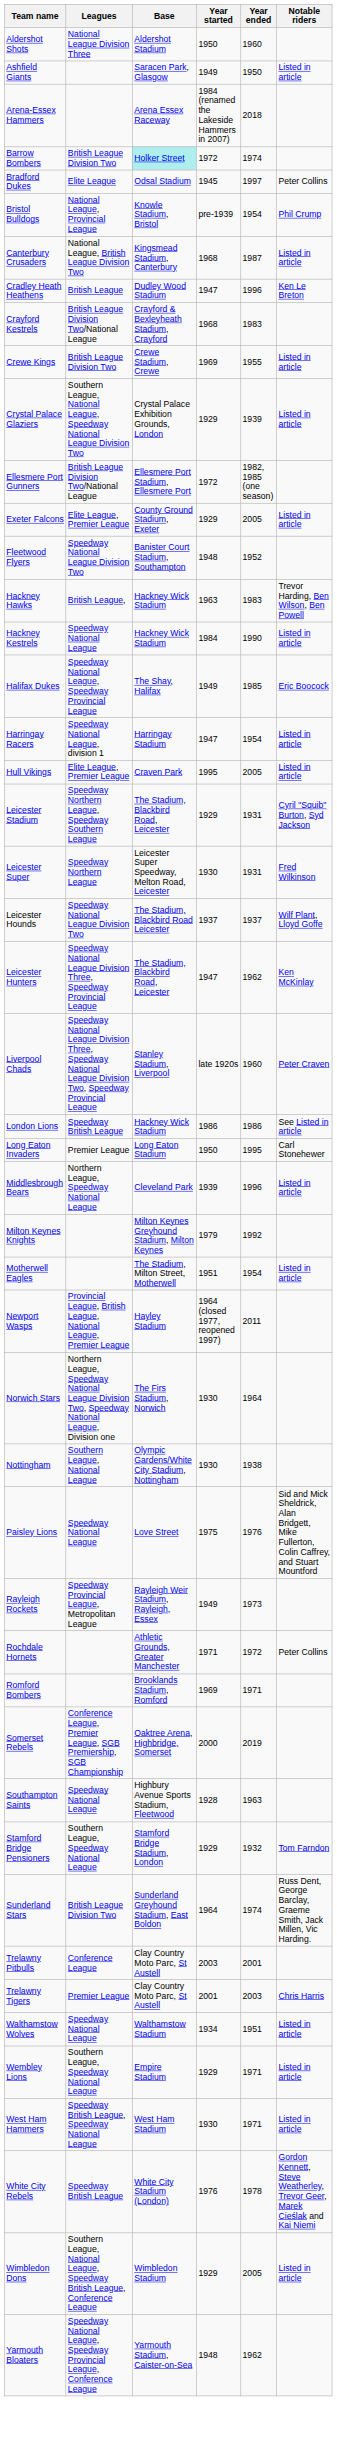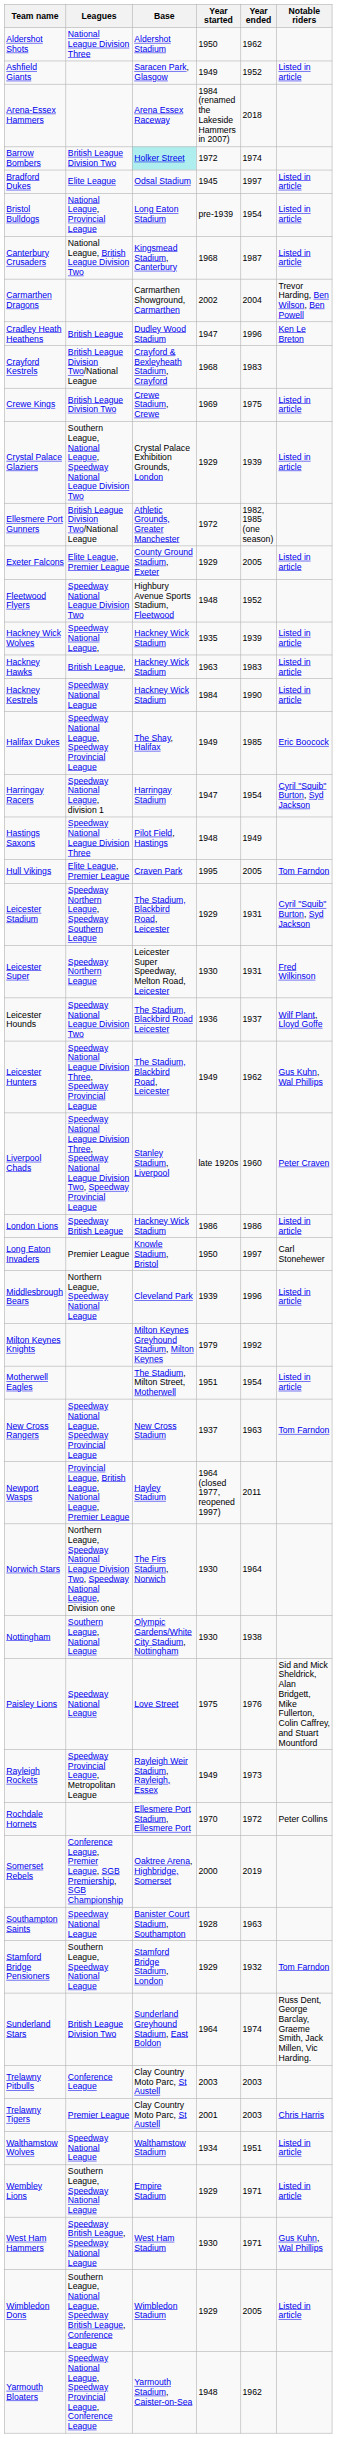Aldershot Shots | Year ended: 1960 -> 1962
Ashfield Giants | Year ended: 1950 -> 1952
Bradford Dukes | Notable riders: Peter Collins -> Listed in article
Bristol Bulldogs | Base: Knowle Stadium, Bristol -> Long Eaton Stadium
Bristol Bulldogs | Notable riders: Phil Crump -> Listed in article
+ row: Carmarthen Dragons | Carmarthen Showground, Carmarthen | 2002 | 2004 | Trevor Harding, Ben Wilson, Ben Powell
Crewe Kings | Year ended: 1955 -> 1975
Ellesmere Port Gunners | Base: Ellesmere Port Stadium, Ellesmere Port -> Athletic Grounds, Greater Manchester
Fleetwood Flyers | Base: Banister Court Stadium, Southampton -> Highbury Avenue Sports Stadium, Fleetwood
+ row: Hackney Wick Wolves | Speedway National League, | Hackney Wick Stadium | 1935 | 1939 | Listed in article
Hackney Hawks | Notable riders: Trevor Harding, Ben Wilson, Ben Powell -> Listed in article
Harringay Racers | Notable riders: Listed in article -> Cyril "Squib" Burton, Syd Jackson
+ row: Hastings Saxons | Speedway National League Division Three | Pilot Field, Hastings | 1948 | 1949
Hull Vikings | Notable riders: Listed in article -> Tom Farndon
Leicester Hounds | Year started: 1937 -> 1936
Leicester Hunters | Year started: 1947 -> 1949
Leicester Hunters | Notable riders: Ken McKinlay -> Gus Kuhn, Wal Phillips
London Lions | Notable riders: See Listed in article -> Listed in article
Long Eaton Invaders | Base: Long Eaton Stadium -> Knowle Stadium, Bristol
Long Eaton Invaders | Year ended: 1995 -> 1997
+ row: New Cross Rangers | Speedway National League, Speedway Provincial League | New Cross Stadium | 1937 | 1963 | Tom Farndon
Rochdale Hornets | Base: Athletic Grounds, Greater Manchester -> Ellesmere Port Stadium, Ellesmere Port
Rochdale Hornets | Year started: 1971 -> 1970
- row: Romford Bombers | Brooklands Stadium, Romford | 1969 | 1971
Southampton Saints | Base: Highbury Avenue Sports Stadium, Fleetwood -> Banister Court Stadium, Southampton
Trelawny Pitbulls | Year ended: 2001 -> 2003
West Ham Hammers | Notable riders: Listed in article -> Gus Kuhn, Wal Phillips
- row: White City Rebels | Speedway British League | White City Stadium (London) | 1976 | 1978 | Gordon Kennett, Steve Weatherley, Trevor Geer, Marek Cieślak and Kai Niemi
